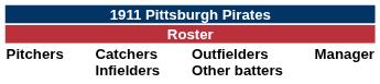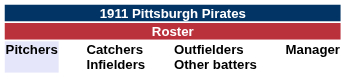Pitchers | column 1: no background -> lavender background
